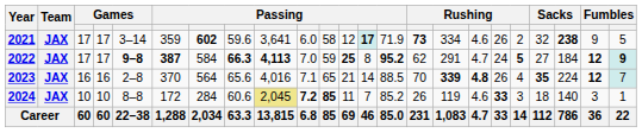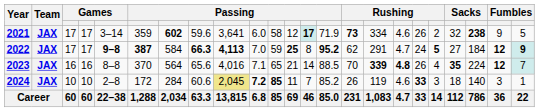2023 | column 5: 2–8 -> 8–8
2024 | column 5: 8–8 -> 2–8
